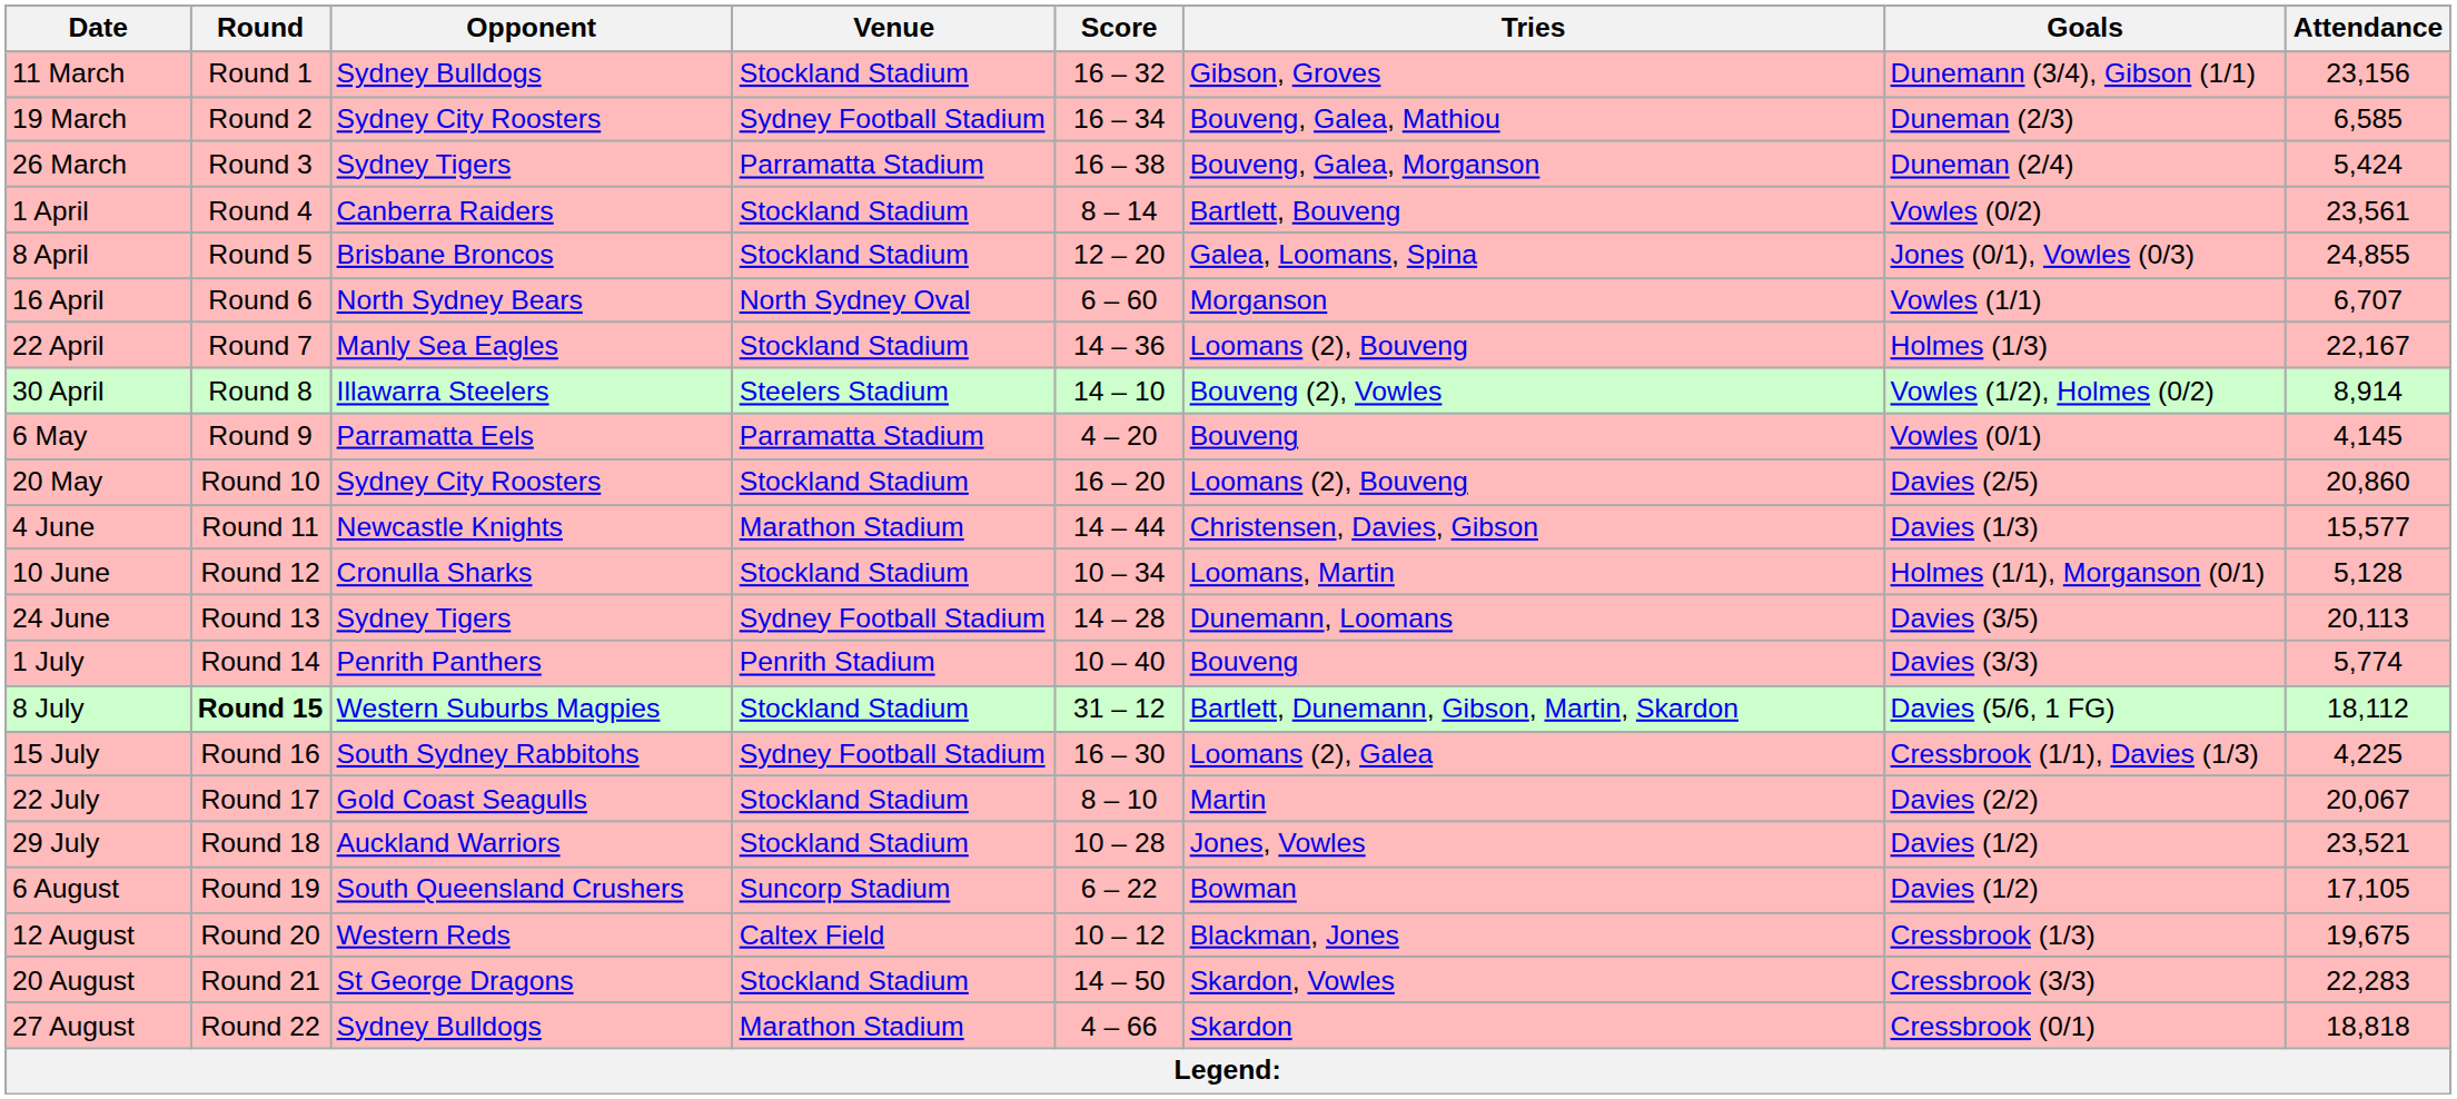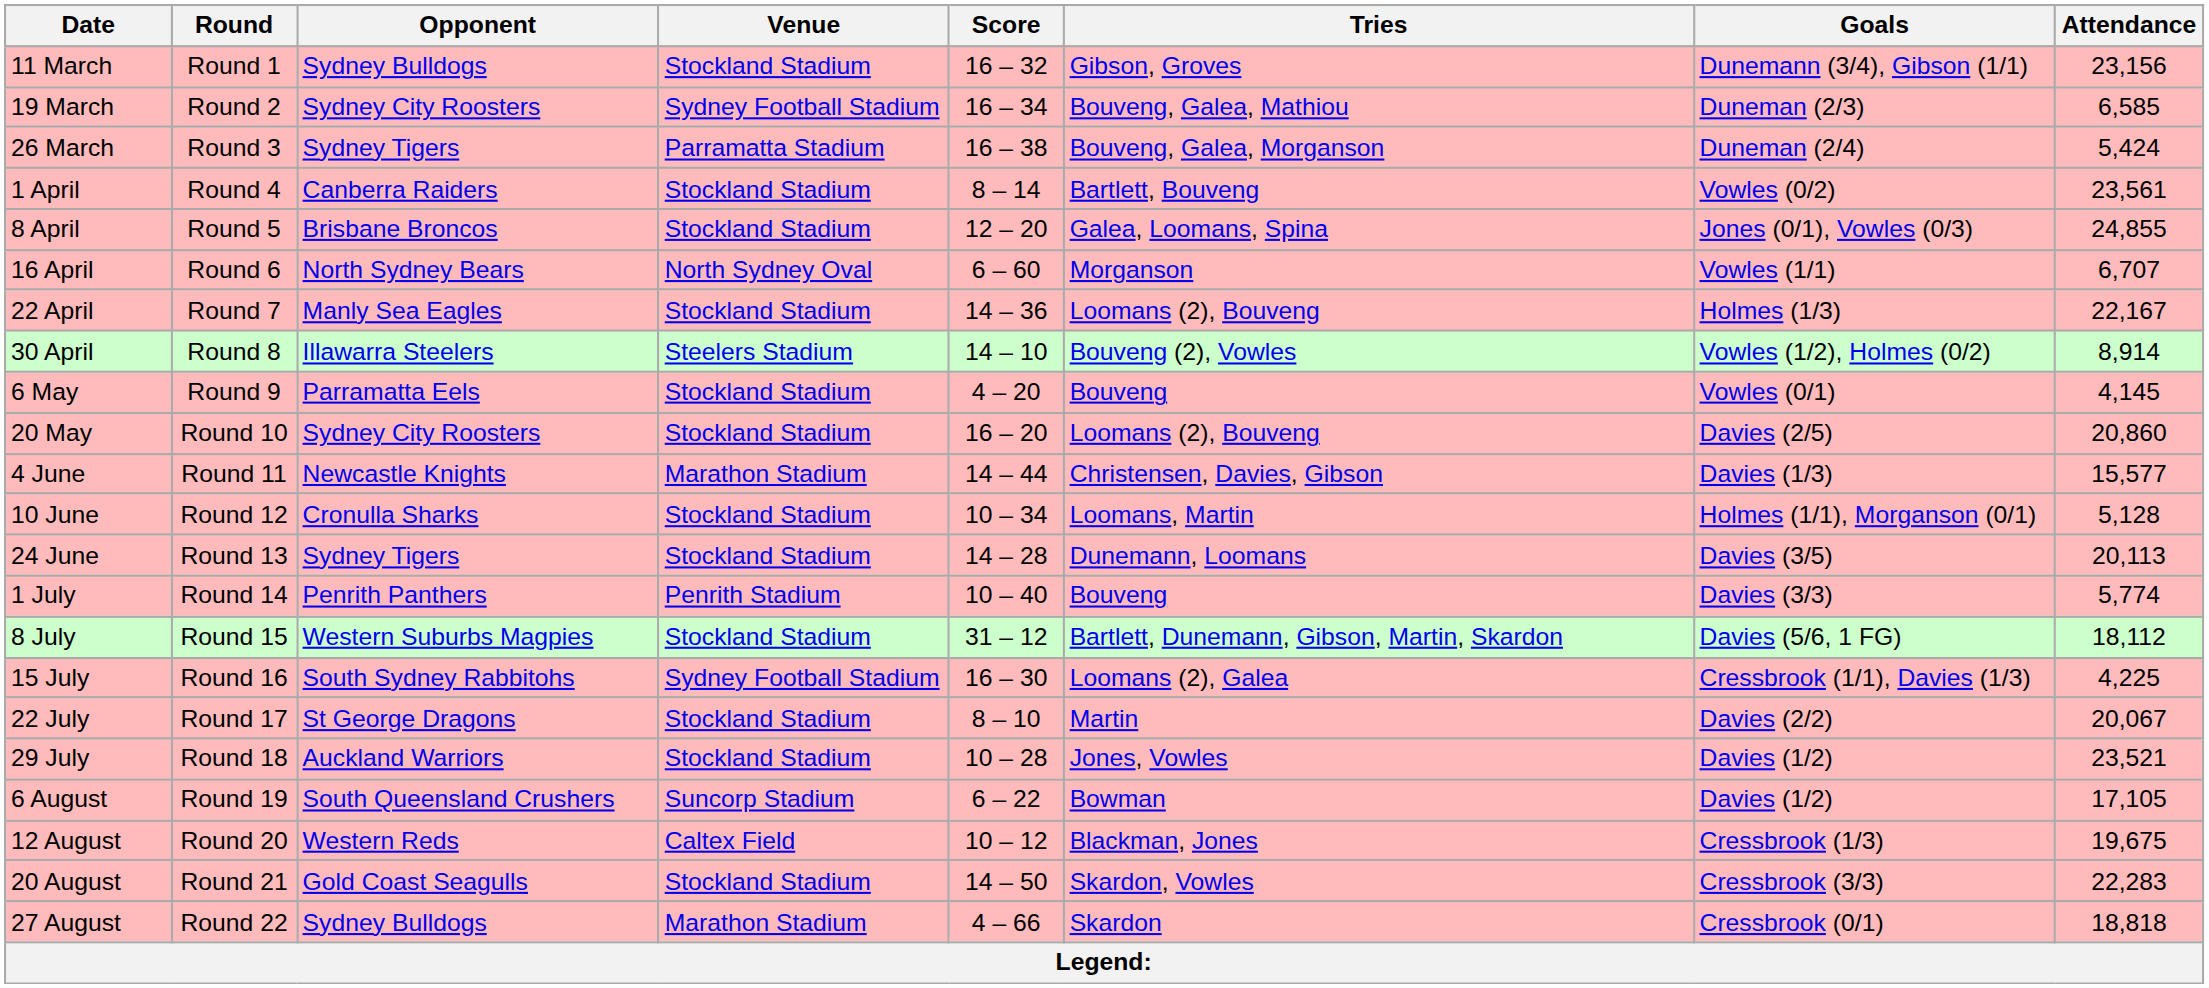6 May | Venue: Parramatta Stadium -> Stockland Stadium
24 June | Venue: Sydney Football Stadium -> Stockland Stadium
8 July | Round: bold -> normal
22 July | Opponent: Gold Coast Seagulls -> St George Dragons
20 August | Opponent: St George Dragons -> Gold Coast Seagulls
